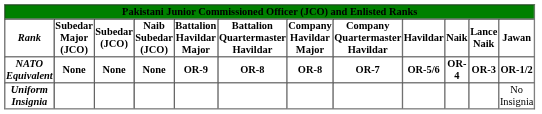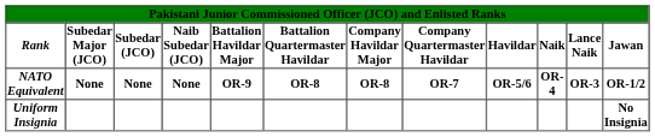Uniform Insignia | Jawan / OR-1/2: normal -> bold
